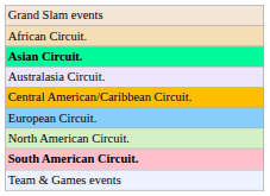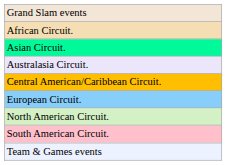row 3 | column 1: bold -> normal
row 8 | column 1: bold -> normal
